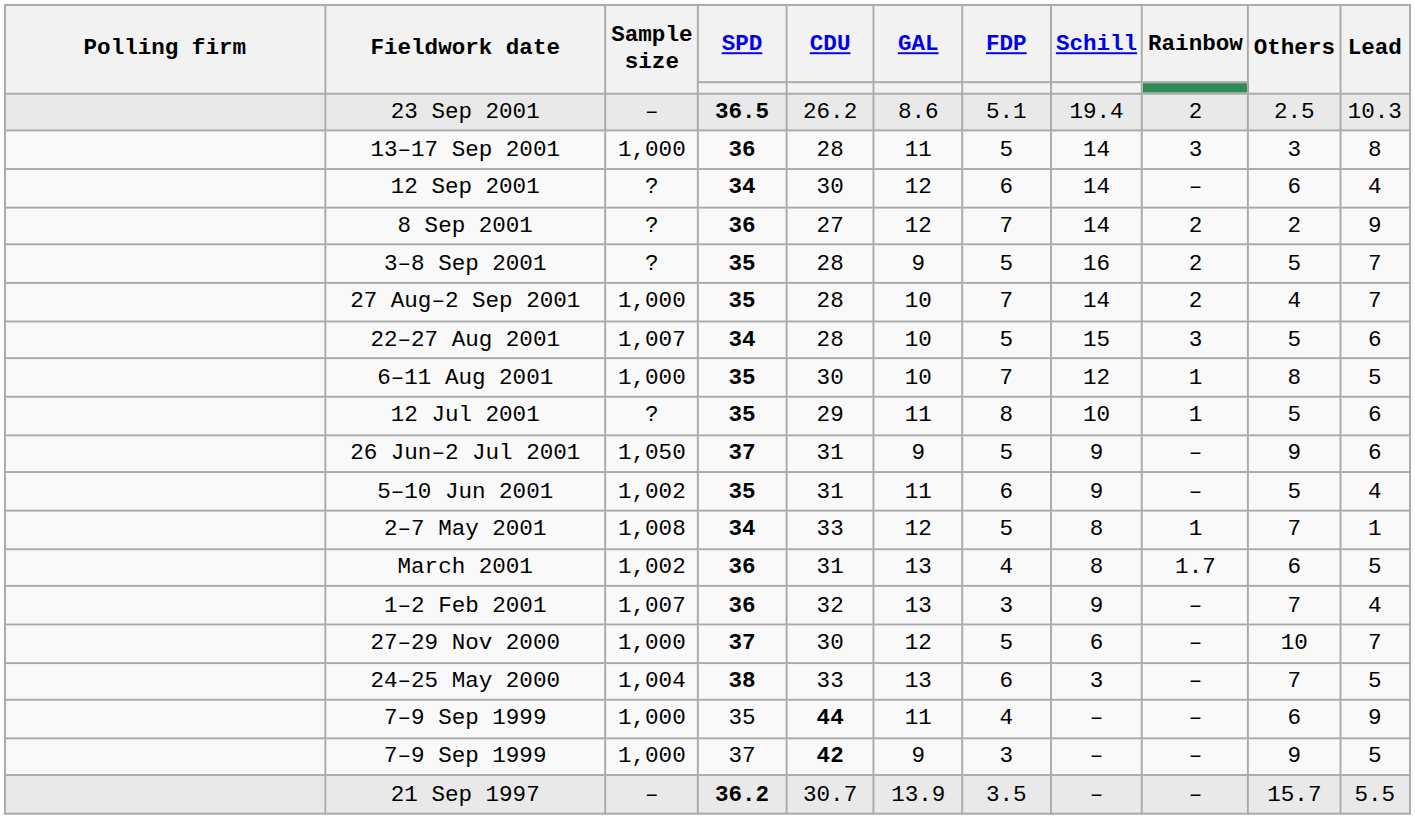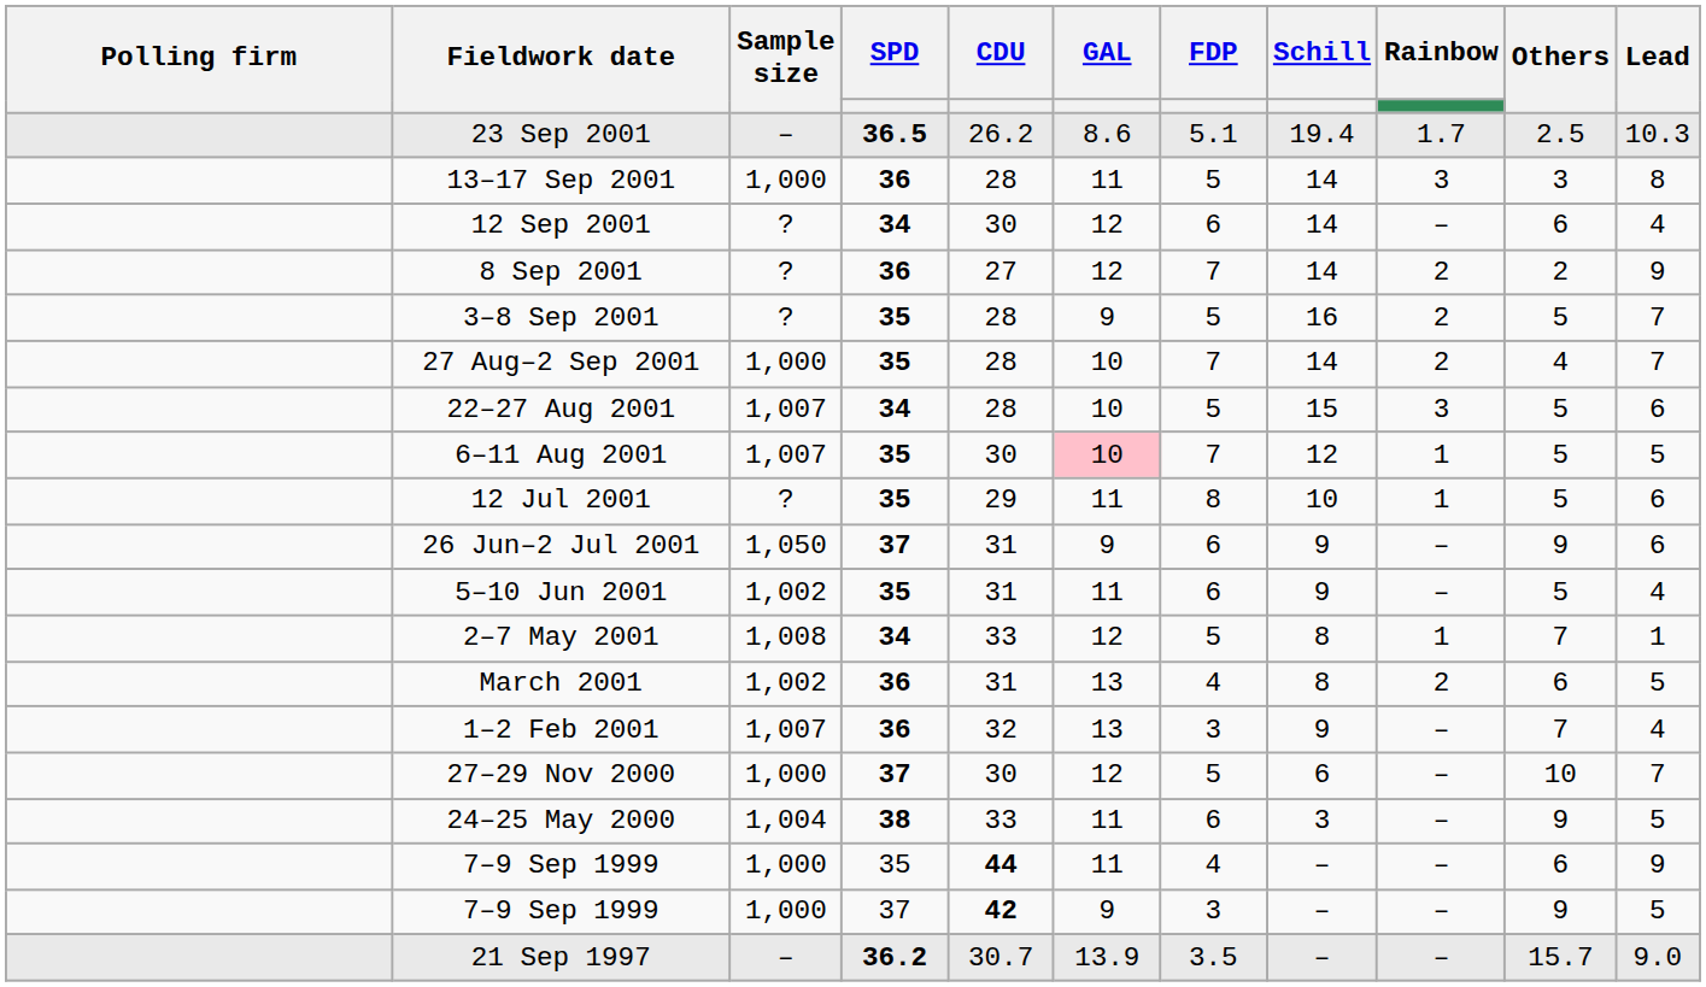23 Sep 2001 | Rainbow: 2 -> 1.7
6–11 Aug 2001 | Sample size: 1,000 -> 1,007
6–11 Aug 2001 | GAL: no background -> pink background
6–11 Aug 2001 | Others: 8 -> 5
26 Jun–2 Jul 2001 | FDP: 5 -> 6
March 2001 | Rainbow: 1.7 -> 2
24–25 May 2000 | GAL: 13 -> 11
24–25 May 2000 | Others: 7 -> 9
21 Sep 1997 | Lead: 5.5 -> 9.0
